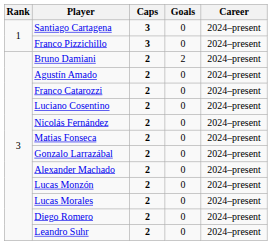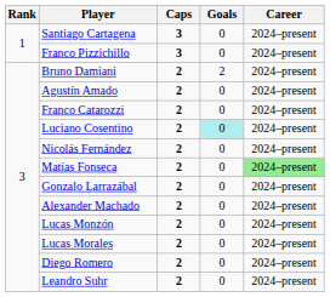Luciano Cosentino | Goals: no background -> paleturquoise background
Matias Fonseca | Career: no background -> lightgreen background
